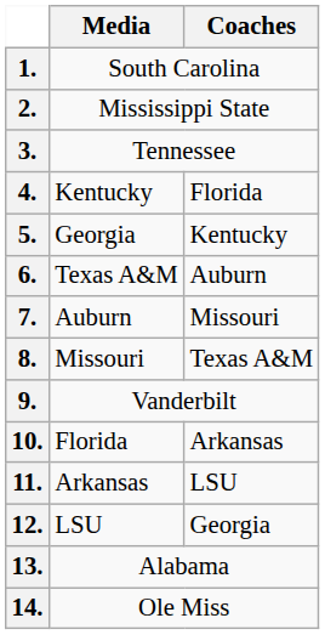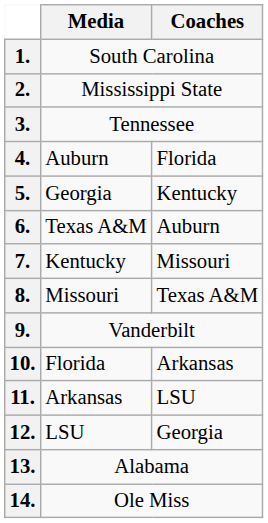4. | Media: Kentucky -> Auburn
7. | Media: Auburn -> Kentucky
